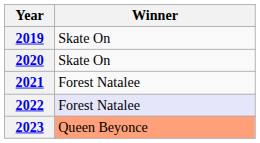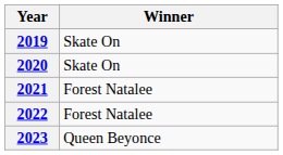2022 | Winner: lavender background -> no background
2023 | Winner: lightsalmon background -> no background
